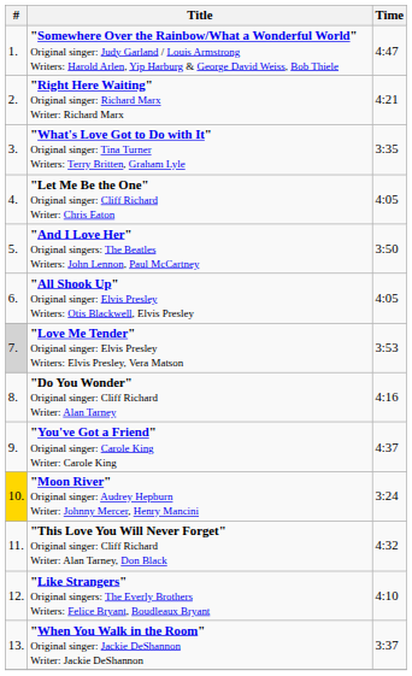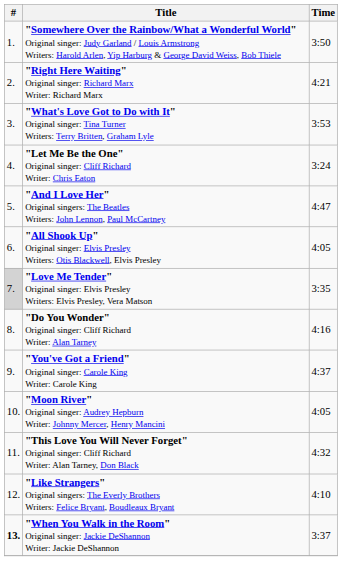row 2 | Time: 4:47 -> 3:50
row 4 | Time: 3:35 -> 3:53
row 5 | Time: 4:05 -> 3:24
row 6 | Time: 3:50 -> 4:47
row 8 | Time: 3:53 -> 3:35
row 11 | #: gold background -> no background
row 11 | Time: 3:24 -> 4:05
row 14 | #: normal -> bold
